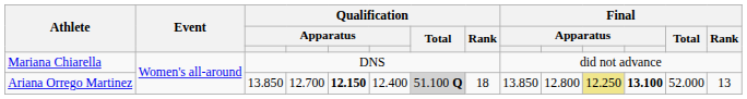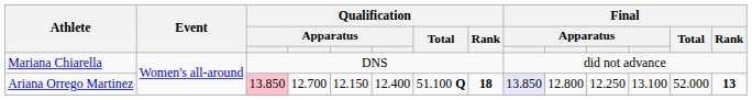row 5 | column 3: no background -> pink background
row 5 | column 5: bold -> normal
row 5 | Qualification / Total: lightgrey background -> no background
row 5 | Qualification / Rank: normal -> bold
row 5 | column 9: no background -> lavender background
row 5 | column 11: khaki background -> no background
row 5 | column 12: bold -> normal
row 5 | Final / Rank: normal -> bold
